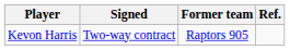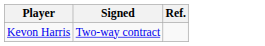- column: Former team | Raptors 905
